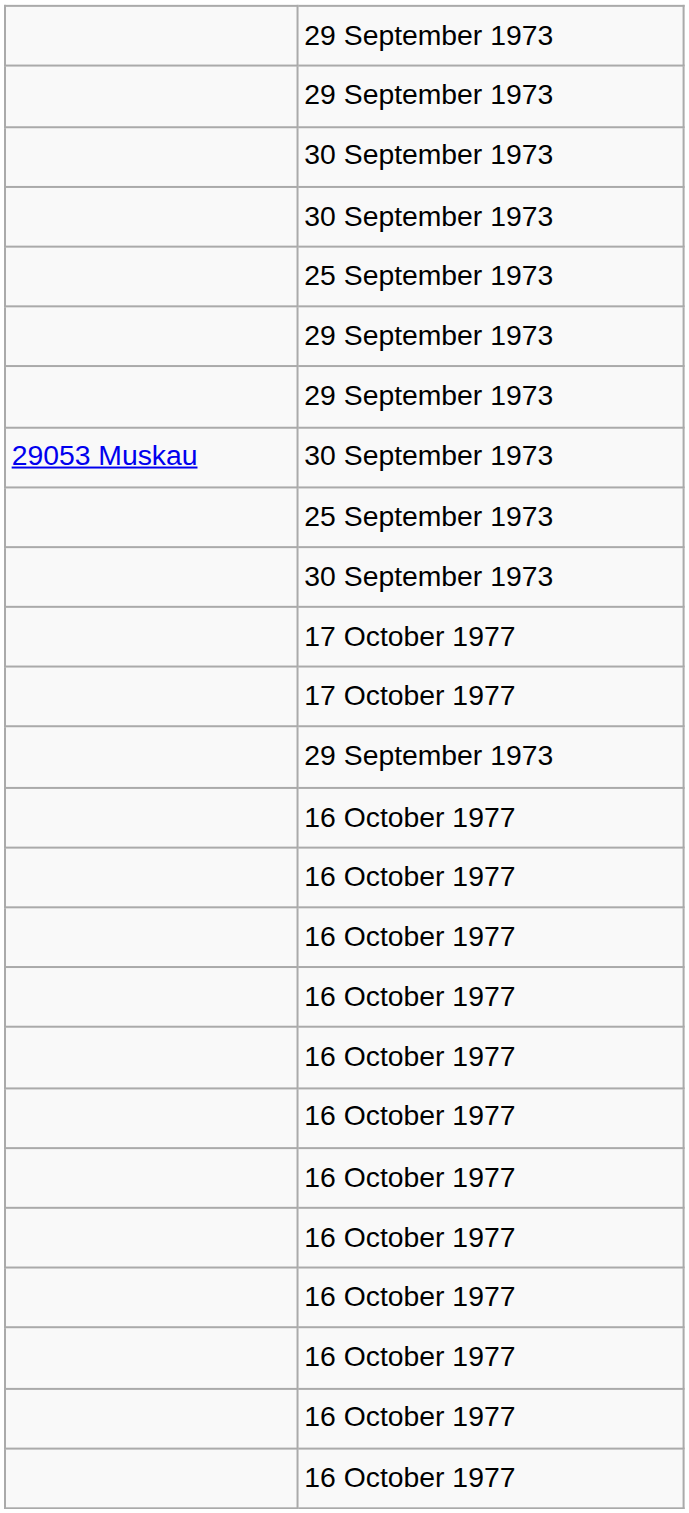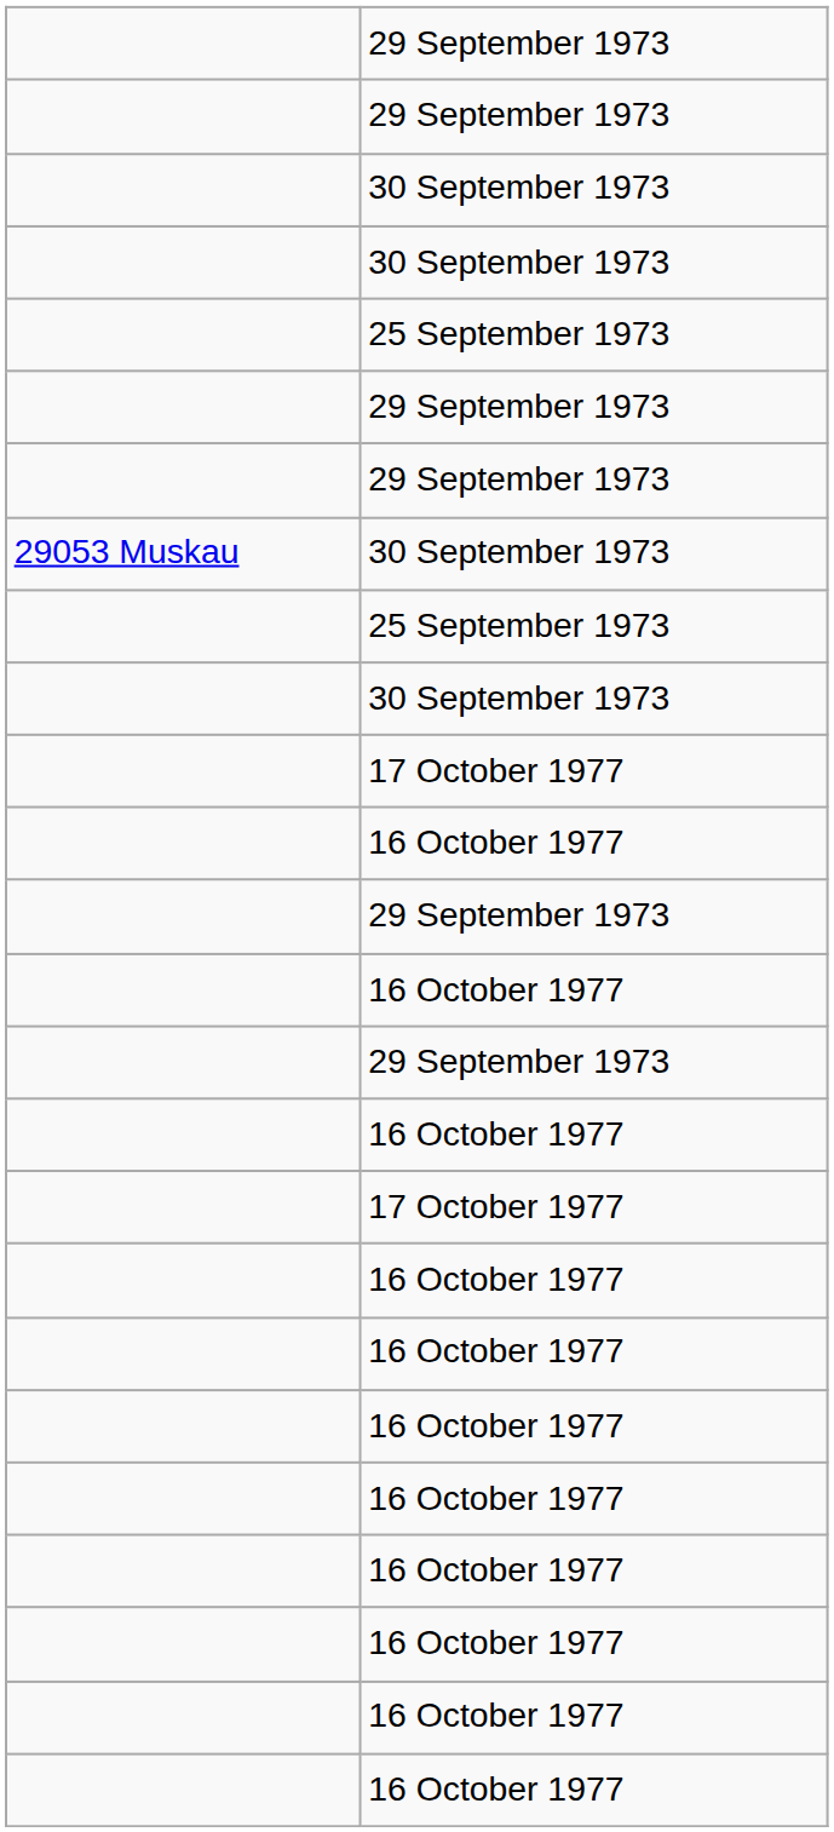row 12 | column 2: 17 October 1977 -> 16 October 1977
row 15 | column 2: 16 October 1977 -> 29 September 1973
row 17 | column 2: 16 October 1977 -> 17 October 1977
